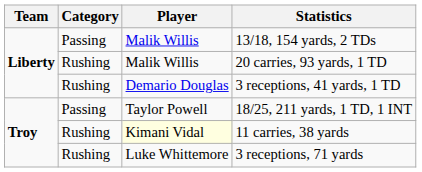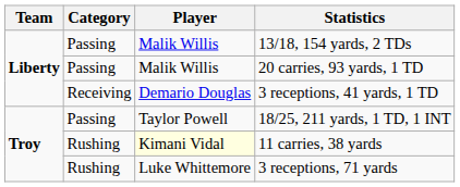20 carries, 93 yards, 1 TD | Category: Rushing -> Passing
3 receptions, 41 yards, 1 TD | Category: Rushing -> Receiving
